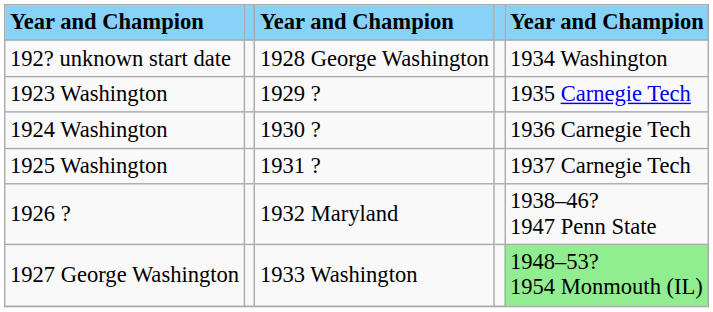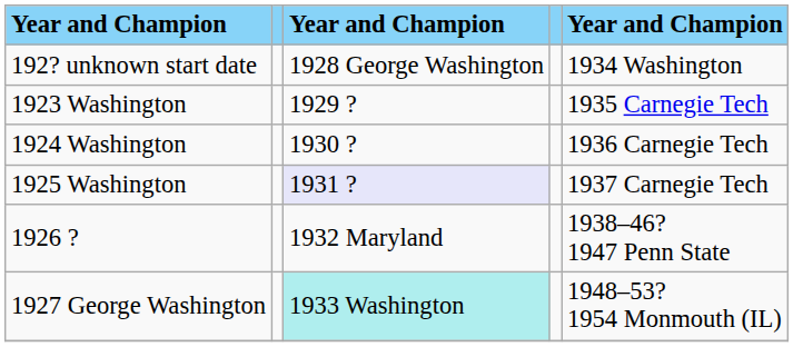1925 Washington | column 3: no background -> lavender background
1927 George Washington | column 3: no background -> paleturquoise background
1927 George Washington | column 5: lightgreen background -> no background
